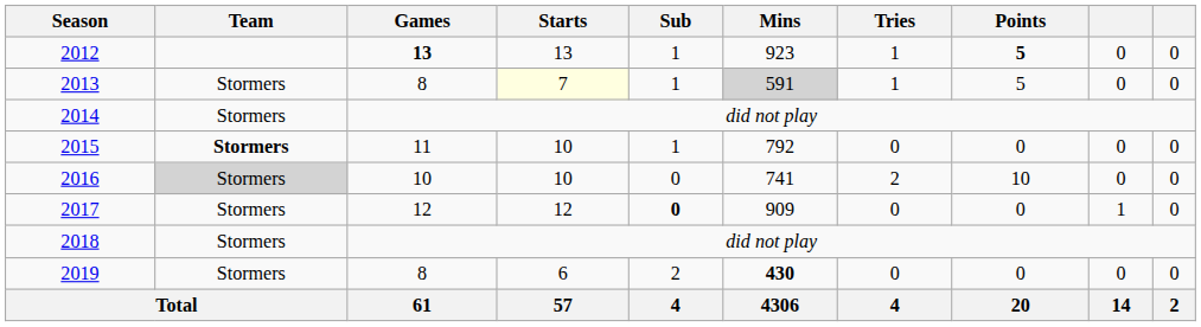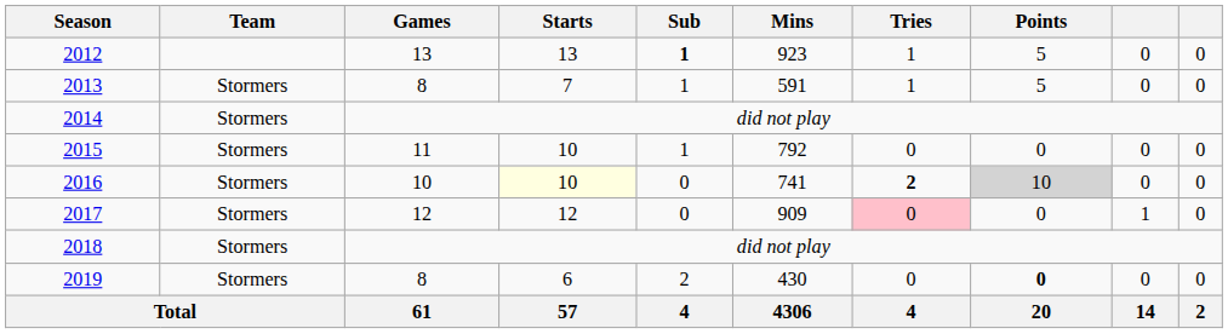2012 | Games: bold -> normal
2012 | Sub: normal -> bold
2012 | Points: bold -> normal
2013 | Starts: lightyellow background -> no background
2013 | Mins: lightgrey background -> no background
2015 | Team: bold -> normal
2016 | Team: lightgrey background -> no background
2016 | Starts: no background -> lightyellow background
2016 | Tries: normal -> bold
2016 | Points: no background -> lightgrey background
2017 | Sub: bold -> normal
2017 | Tries: no background -> pink background
2019 | Mins: bold -> normal
2019 | Points: normal -> bold
